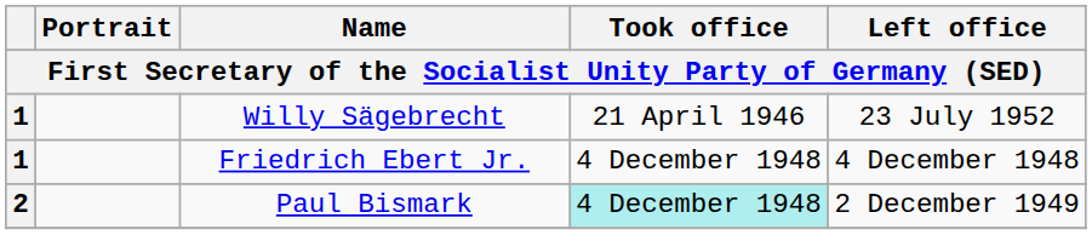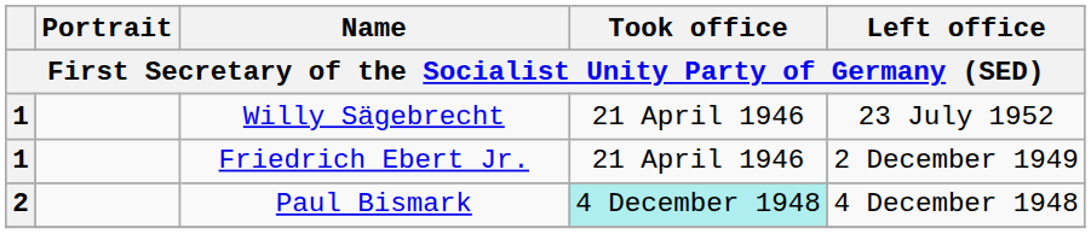Friedrich Ebert Jr. | Took office: 4 December 1948 -> 21 April 1946
Friedrich Ebert Jr. | Left office: 4 December 1948 -> 2 December 1949
Paul Bismark | Left office: 2 December 1949 -> 4 December 1948
